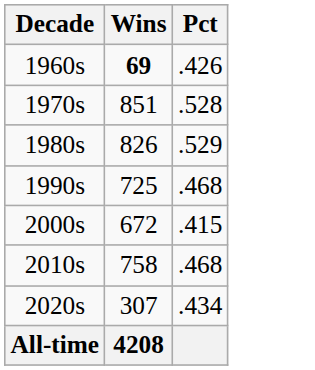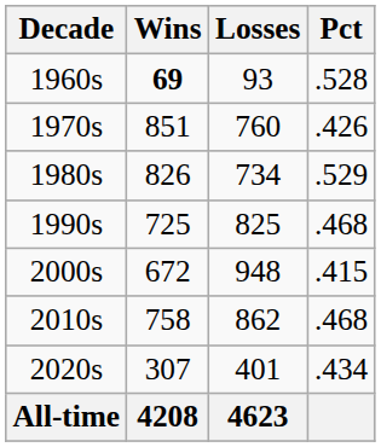+ column: Losses | 93 | 760 | 734 | 825 | 948 | 862 | 401 | 4623
1960s | Pct: .426 -> .528
1970s | Pct: .528 -> .426
